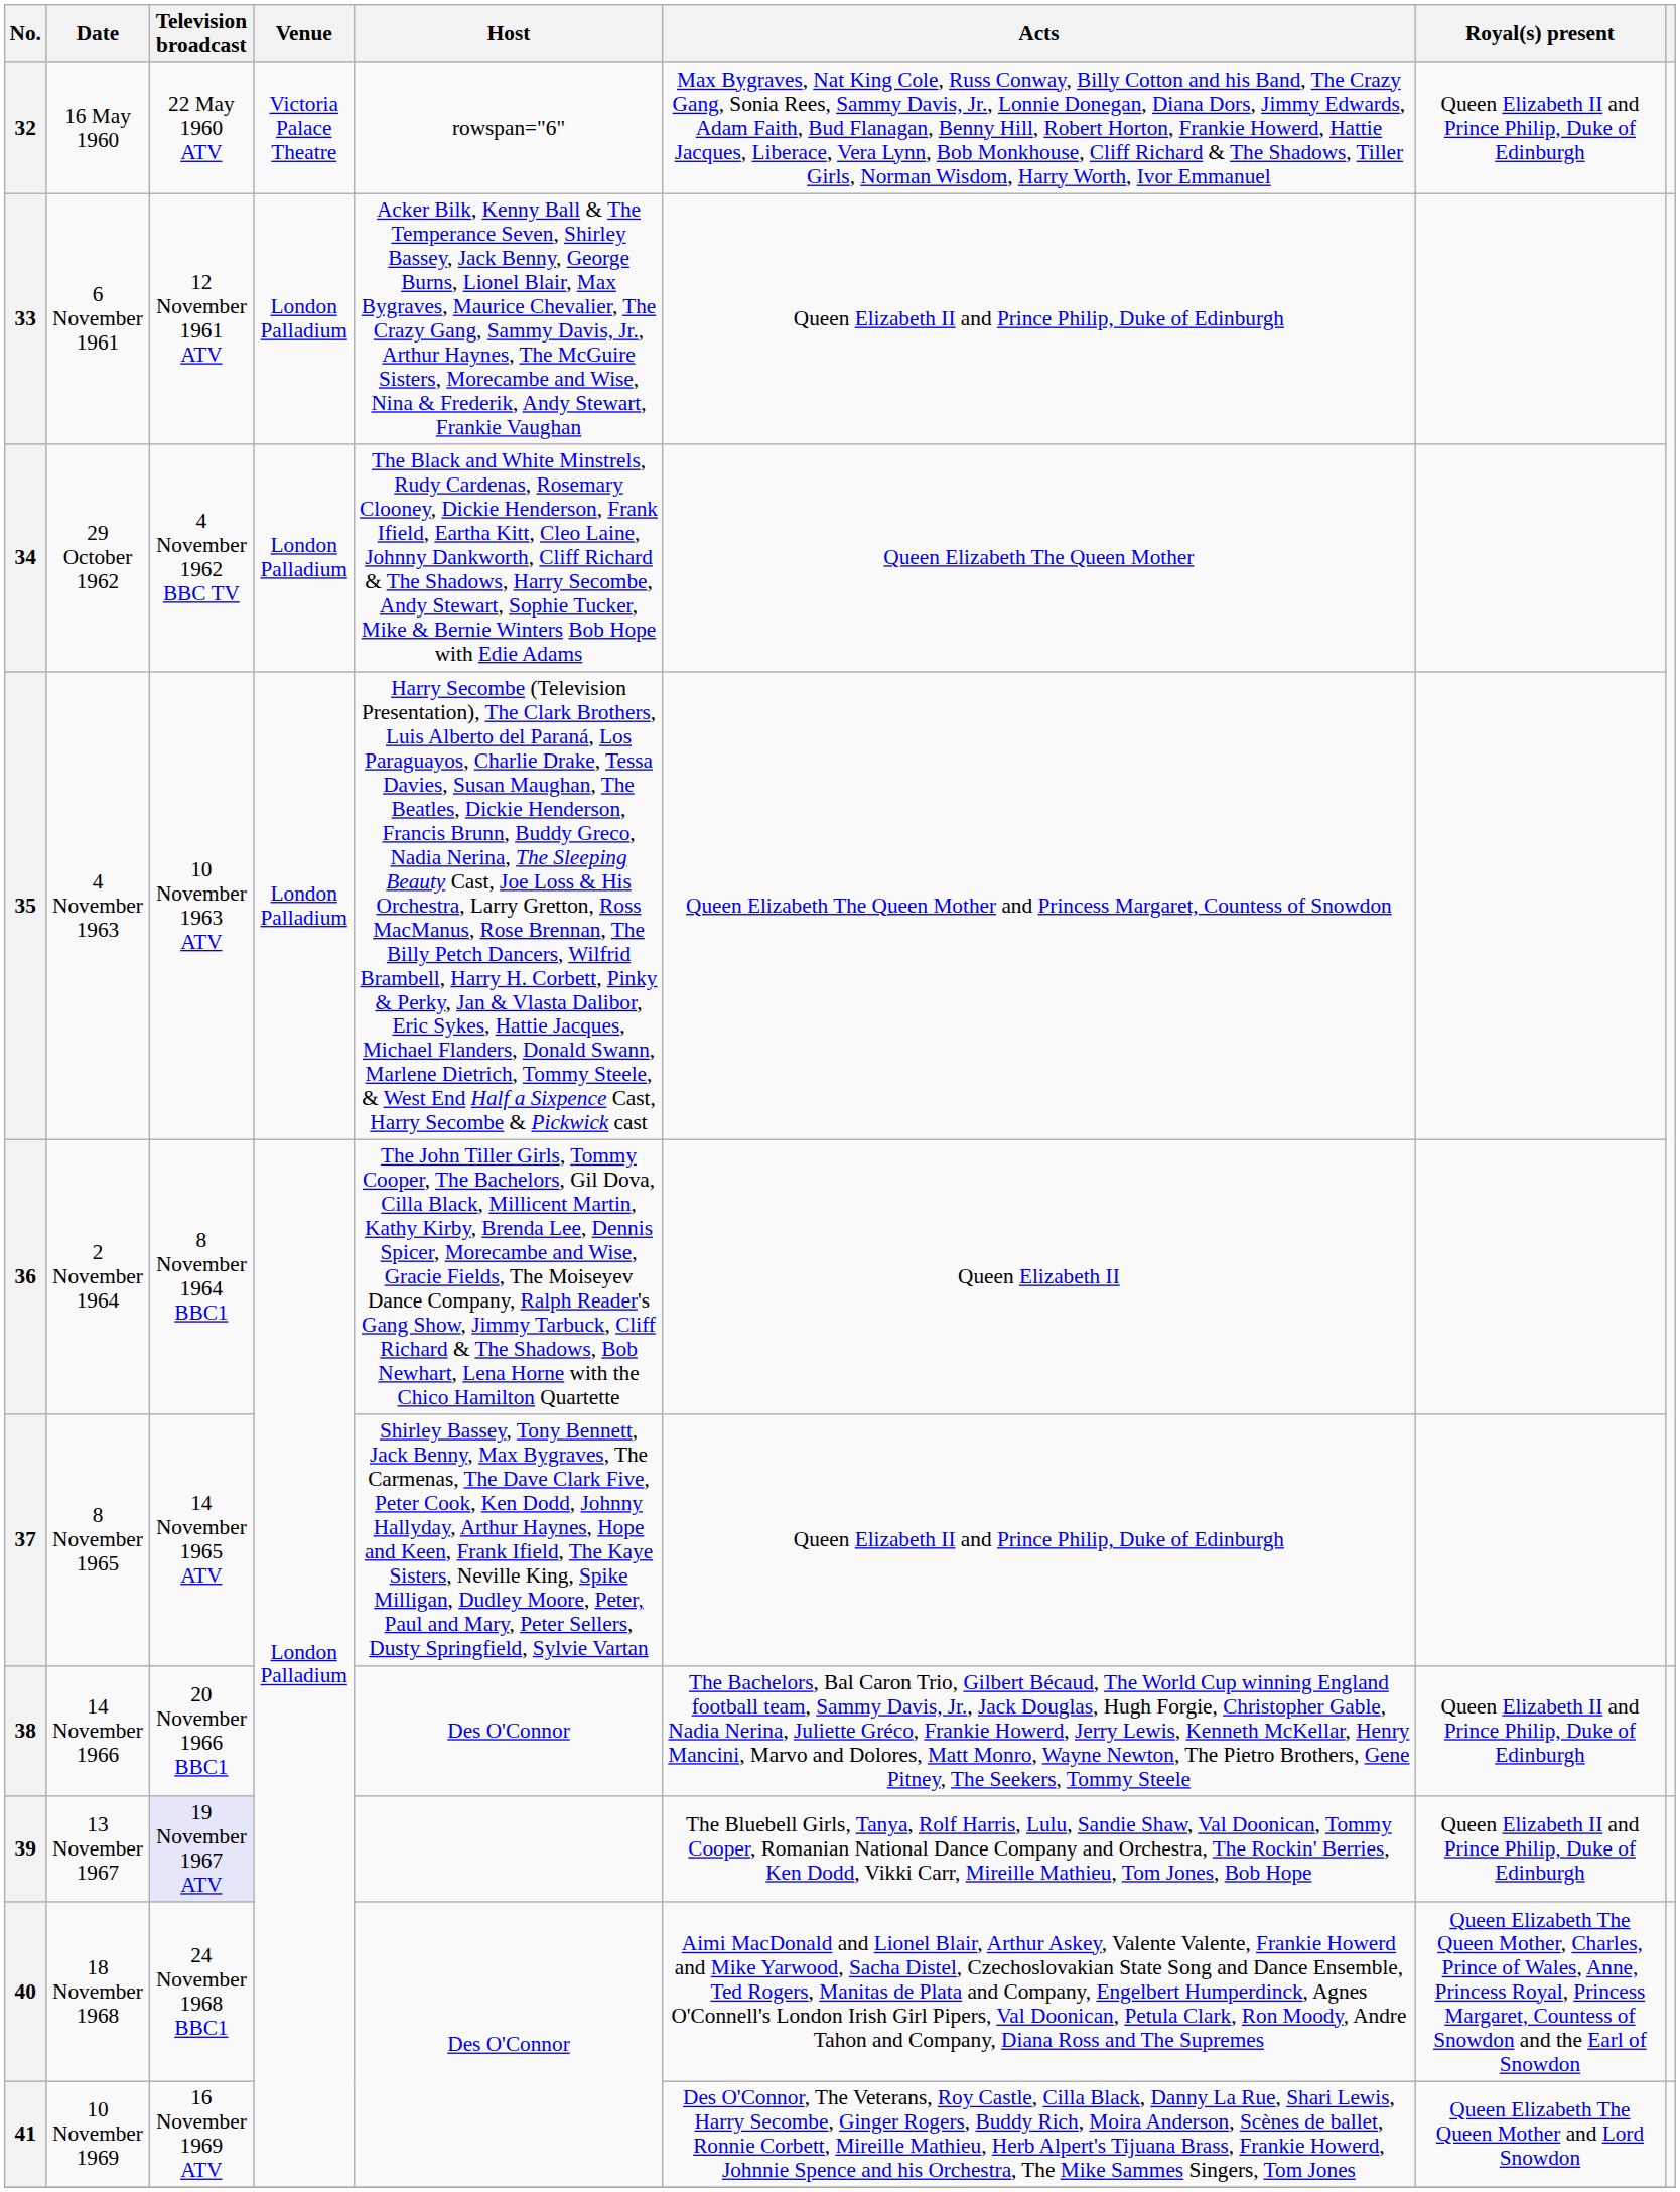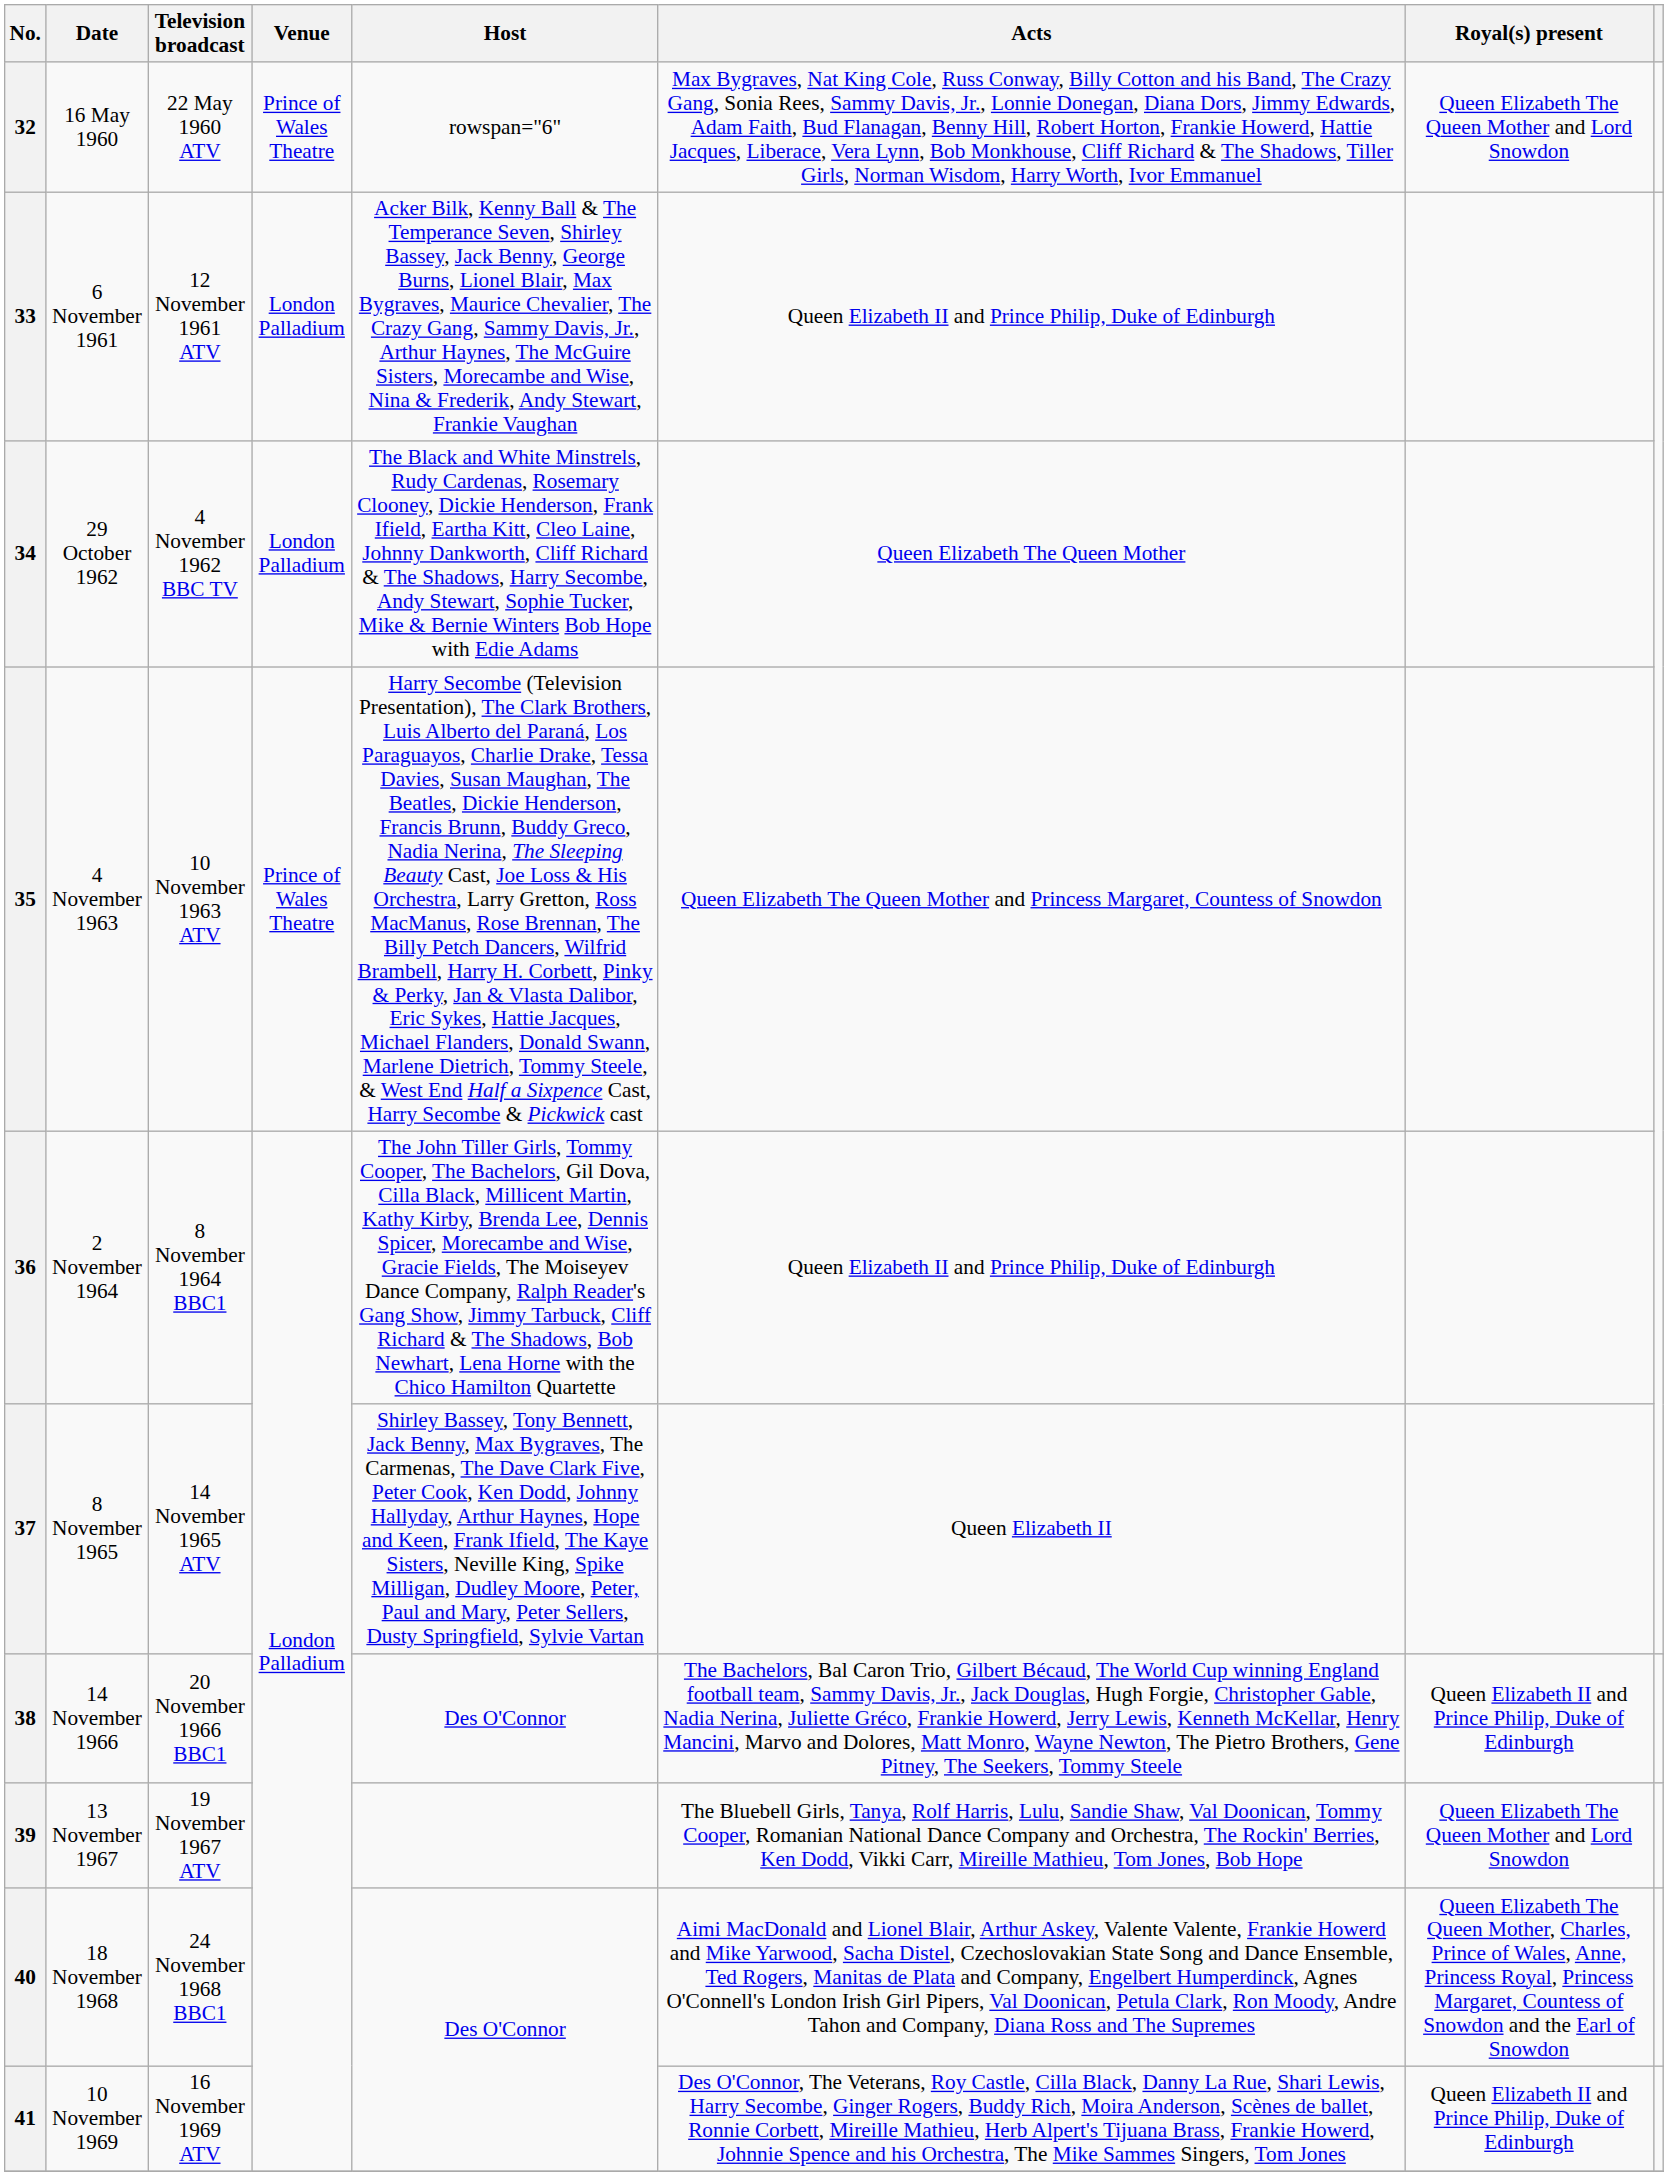32 | Venue: Victoria Palace Theatre -> Prince of Wales Theatre
32 | Royal(s) present: Queen Elizabeth II and Prince Philip, Duke of Edinburgh -> Queen Elizabeth The Queen Mother and Lord Snowdon
35 | Venue: London Palladium -> Prince of Wales Theatre
36 | Acts: Queen Elizabeth II -> Queen Elizabeth II and Prince Philip, Duke of Edinburgh
37 | Acts: Queen Elizabeth II and Prince Philip, Duke of Edinburgh -> Queen Elizabeth II
39 | Television broadcast: lavender background -> no background
39 | Royal(s) present: Queen Elizabeth II and Prince Philip, Duke of Edinburgh -> Queen Elizabeth The Queen Mother and Lord Snowdon
41 | Royal(s) present: Queen Elizabeth The Queen Mother and Lord Snowdon -> Queen Elizabeth II and Prince Philip, Duke of Edinburgh
